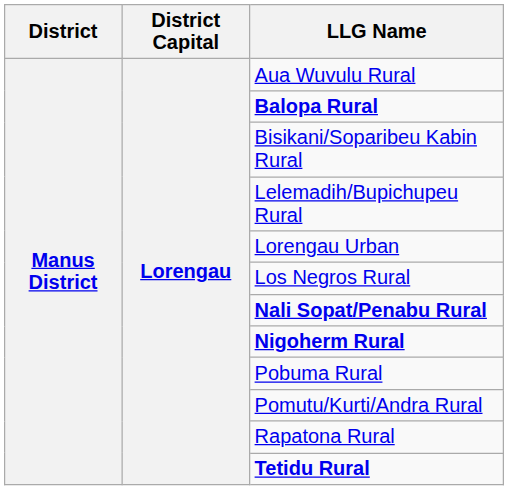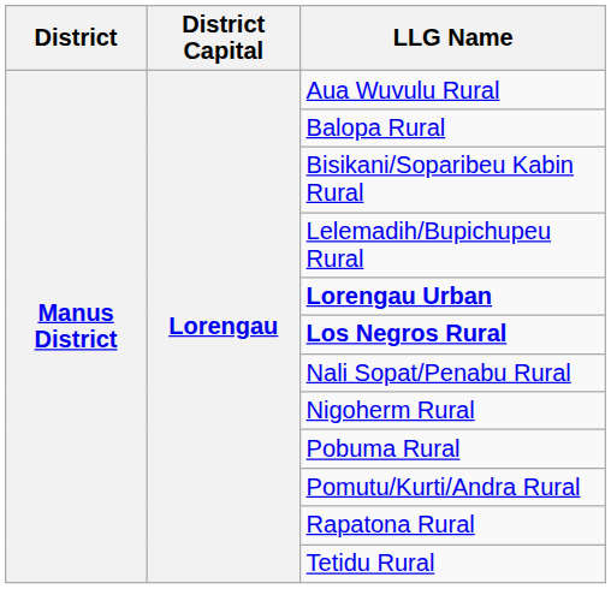Balopa Rural | LLG Name: bold -> normal
Lorengau Urban | LLG Name: normal -> bold
Los Negros Rural | LLG Name: normal -> bold
Nali Sopat/Penabu Rural | LLG Name: bold -> normal
Nigoherm Rural | LLG Name: bold -> normal
Tetidu Rural | LLG Name: bold -> normal
